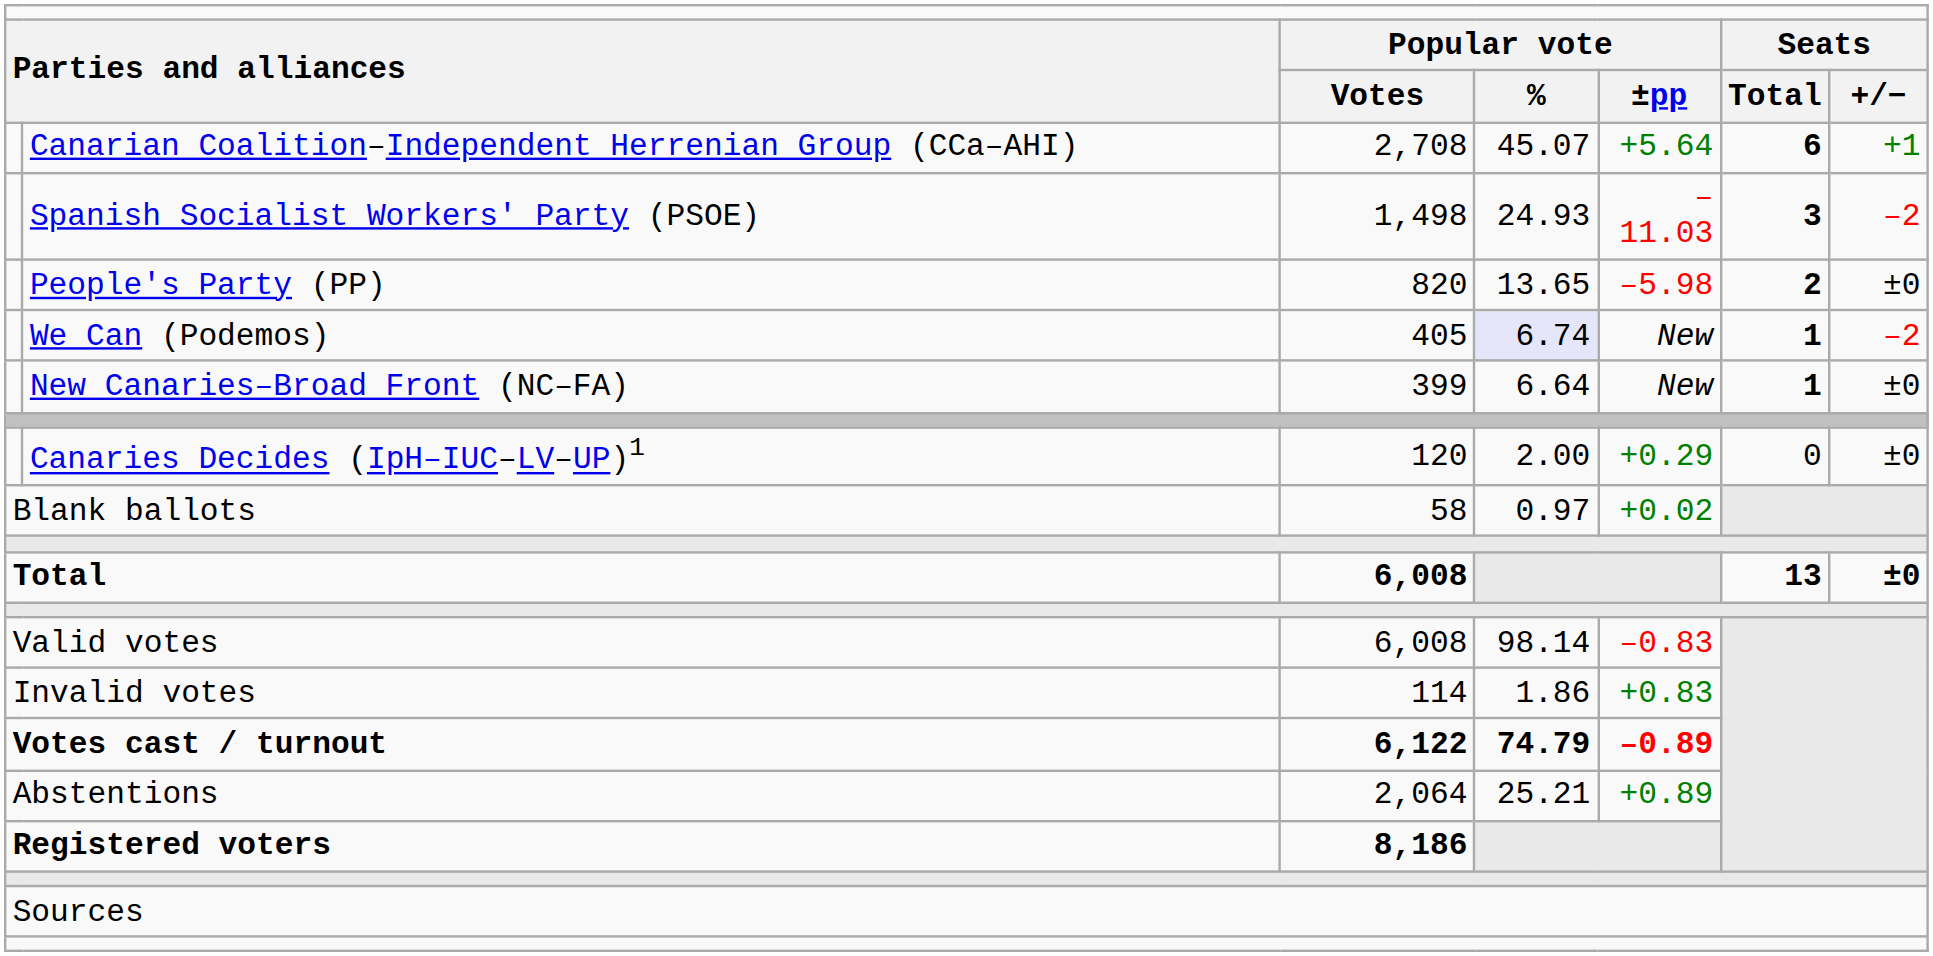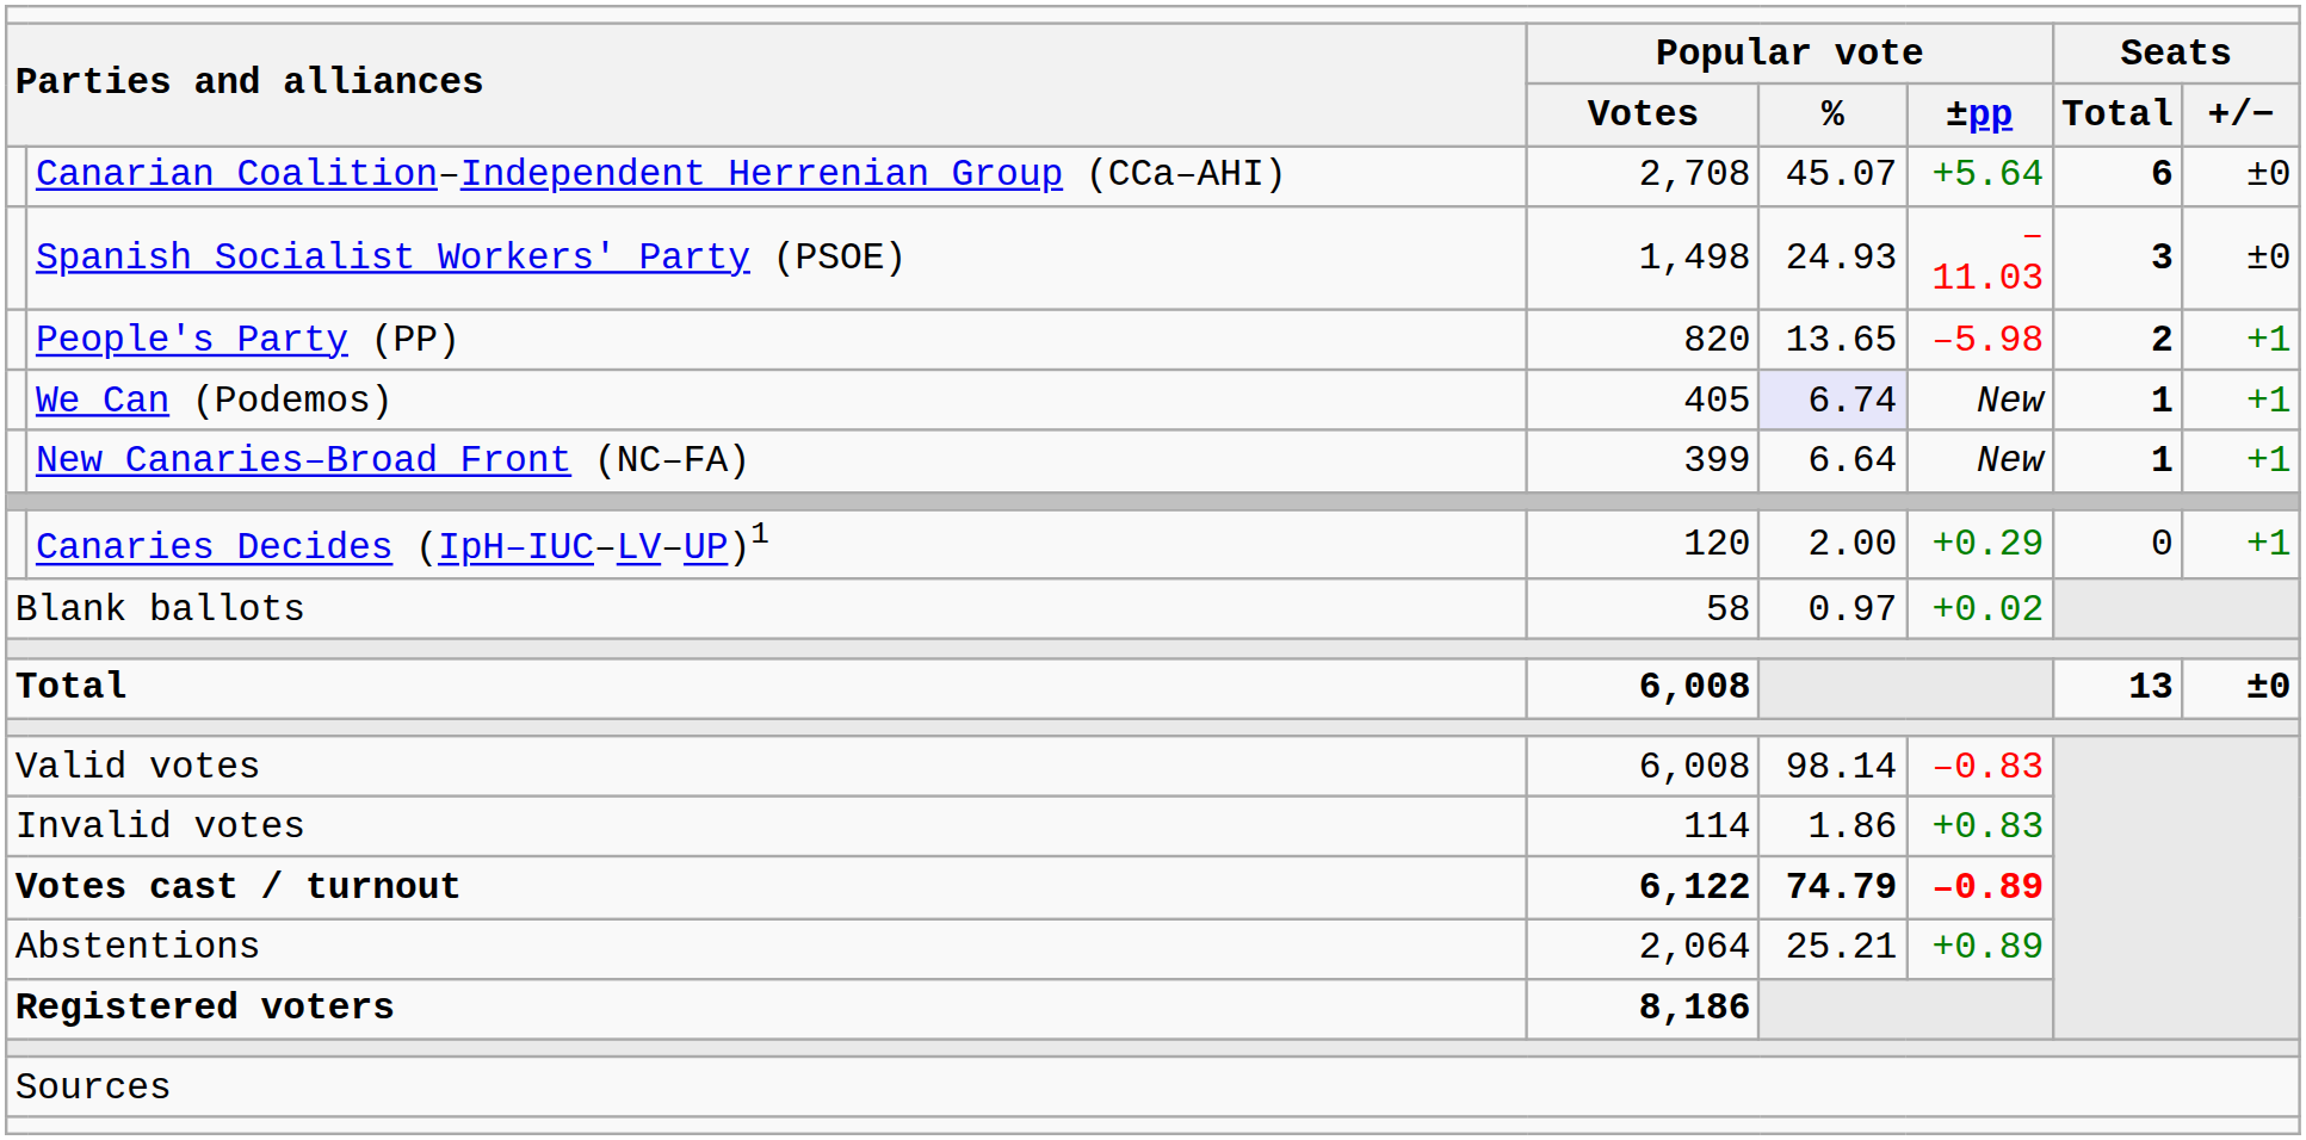Canarian Coalition–Independent Herrenian Group (CCa–AHI) | column 7: +1 -> ±0
Spanish Socialist Workers' Party (PSOE) | column 7: –2 -> ±0
People's Party (PP) | column 7: ±0 -> +1
We Can (Podemos) | column 7: –2 -> +1
New Canaries–Broad Front (NC–FA) | column 7: ±0 -> +1
Canaries Decides (IpH–IUC–LV–UP)1 | column 7: ±0 -> +1
